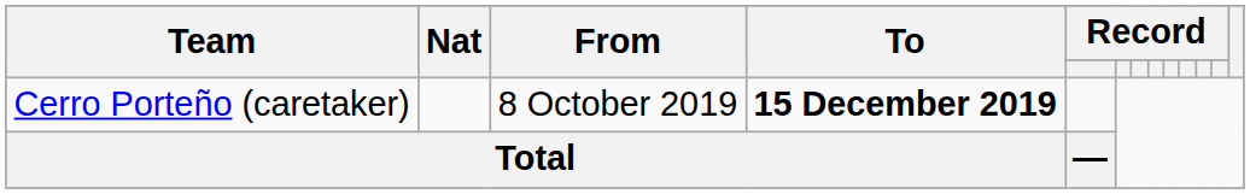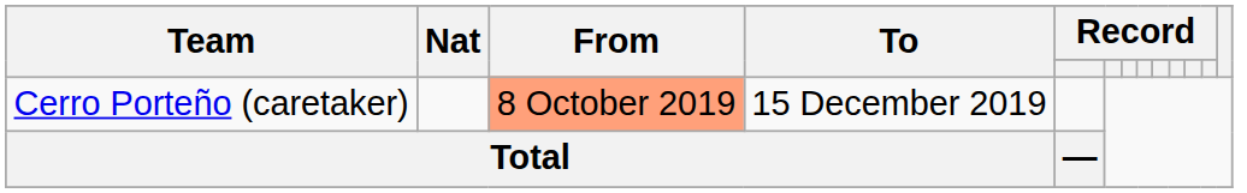Cerro Porteño (caretaker) | From: no background -> lightsalmon background
Cerro Porteño (caretaker) | To: bold -> normal
